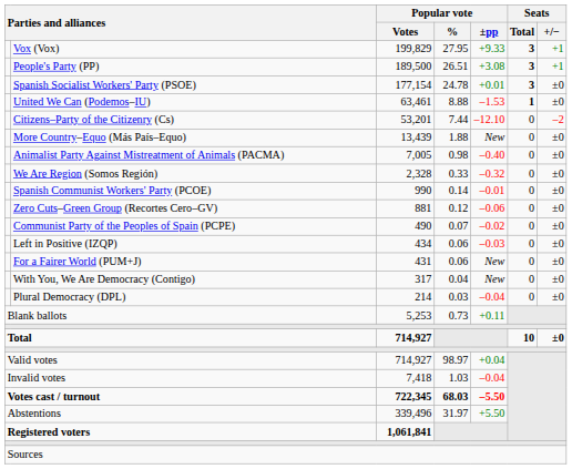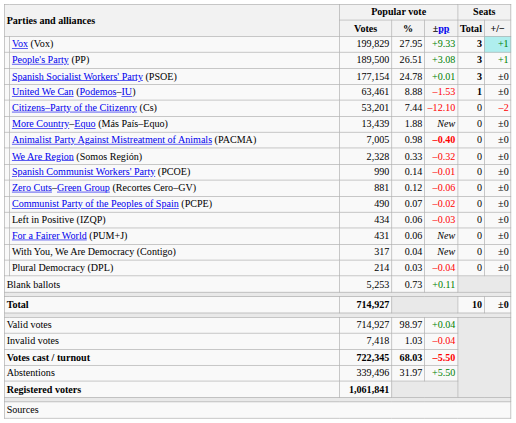Vox (Vox) | Seats / +/−: no background -> paleturquoise background
Animalist Party Against Mistreatment of Animals (PACMA) | Popular vote / ±pp: normal -> bold
